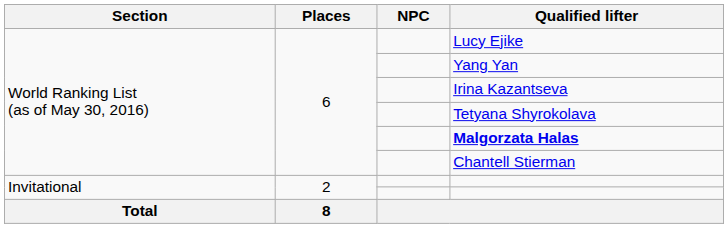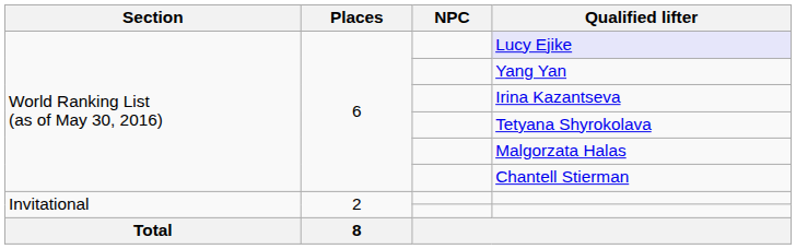Lucy Ejike | Qualified lifter: no background -> lavender background
Malgorzata Halas | Qualified lifter: bold -> normal
